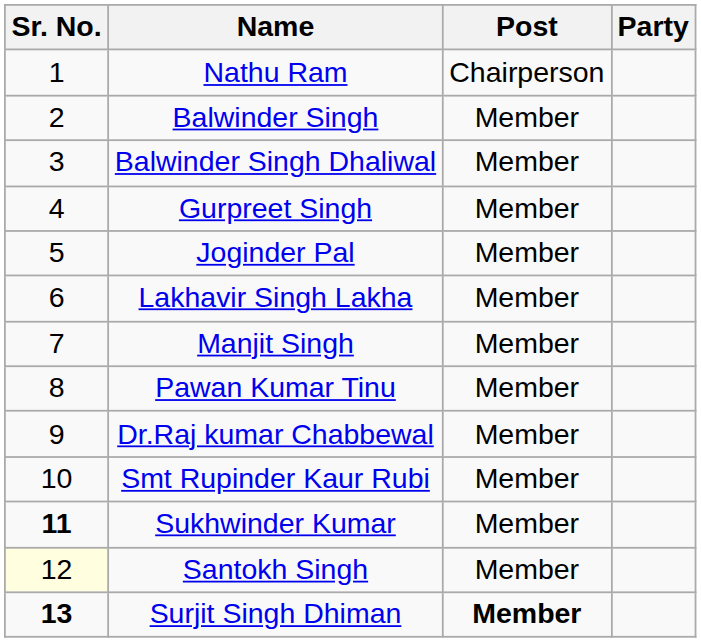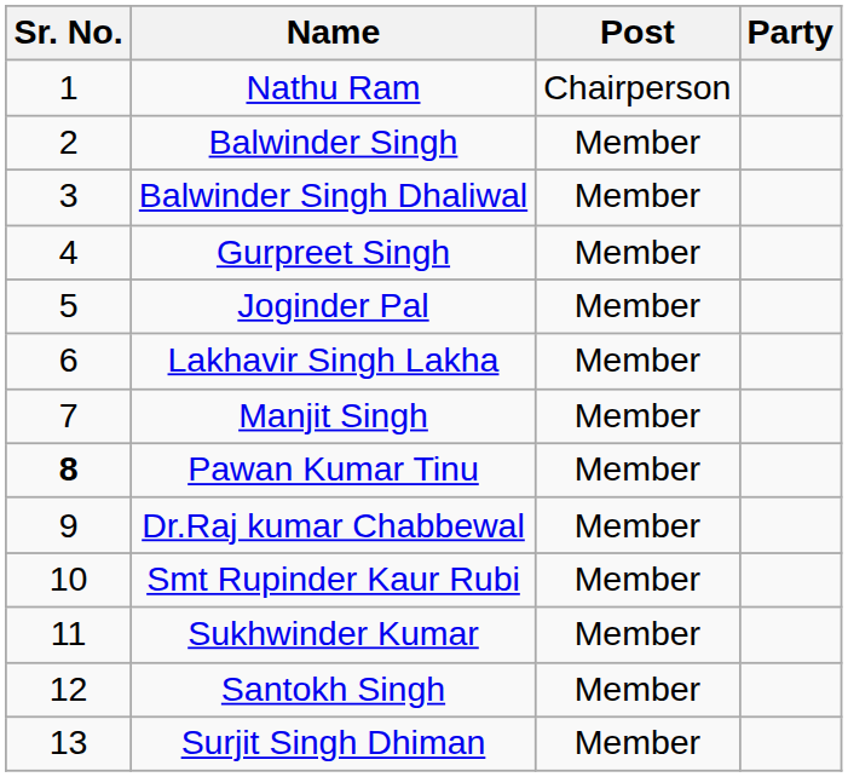Pawan Kumar Tinu | Sr. No.: normal -> bold
Sukhwinder Kumar | Sr. No.: bold -> normal
Santokh Singh | Sr. No.: lightyellow background -> no background
Surjit Singh Dhiman | Sr. No.: bold -> normal
Surjit Singh Dhiman | Post: bold -> normal
